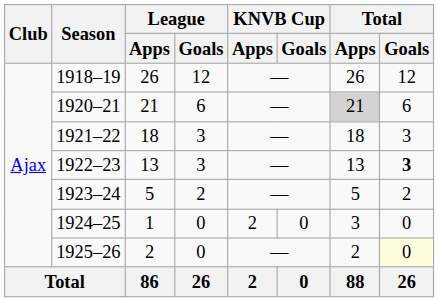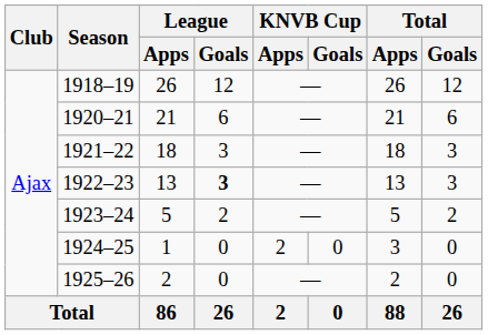1920–21 | Total / Apps: lightgrey background -> no background
1922–23 | League / Goals: normal -> bold
1922–23 | Total / Goals: bold -> normal
1925–26 | Total / Goals: lightyellow background -> no background
